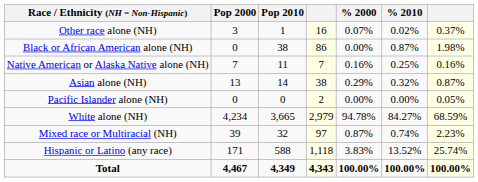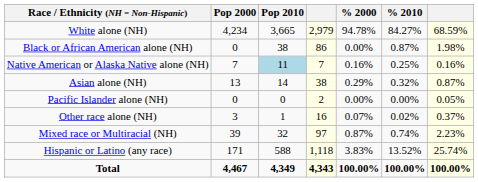rows swapped: White alone (NH) <-> Other race alone (NH)
Native American or Alaska Native alone (NH) | Pop 2010: no background -> lightblue background
